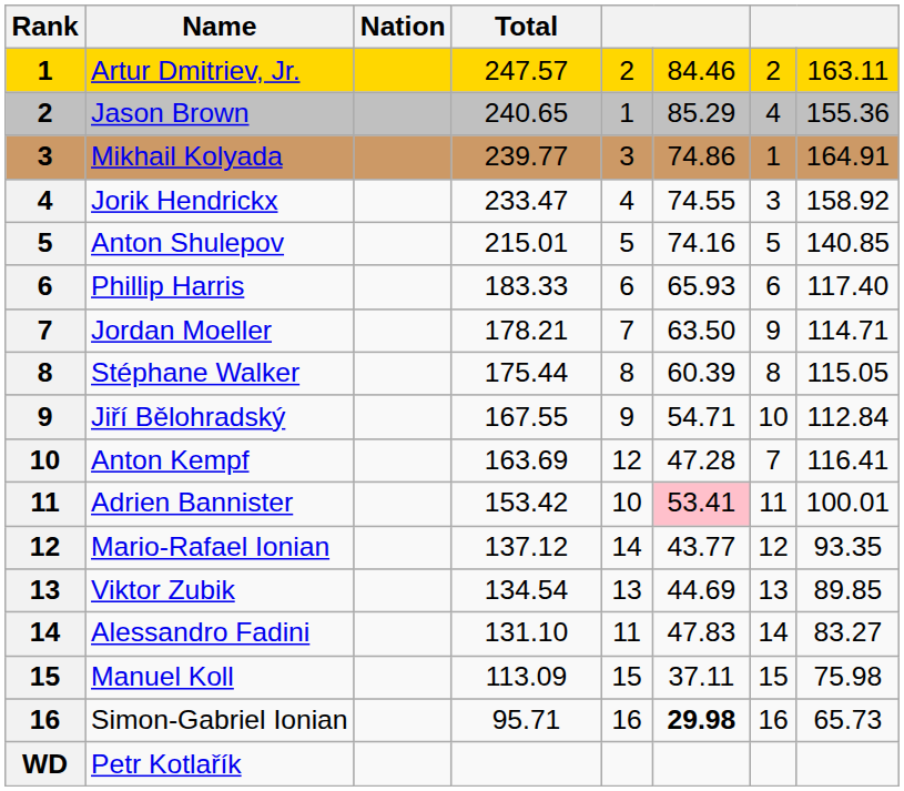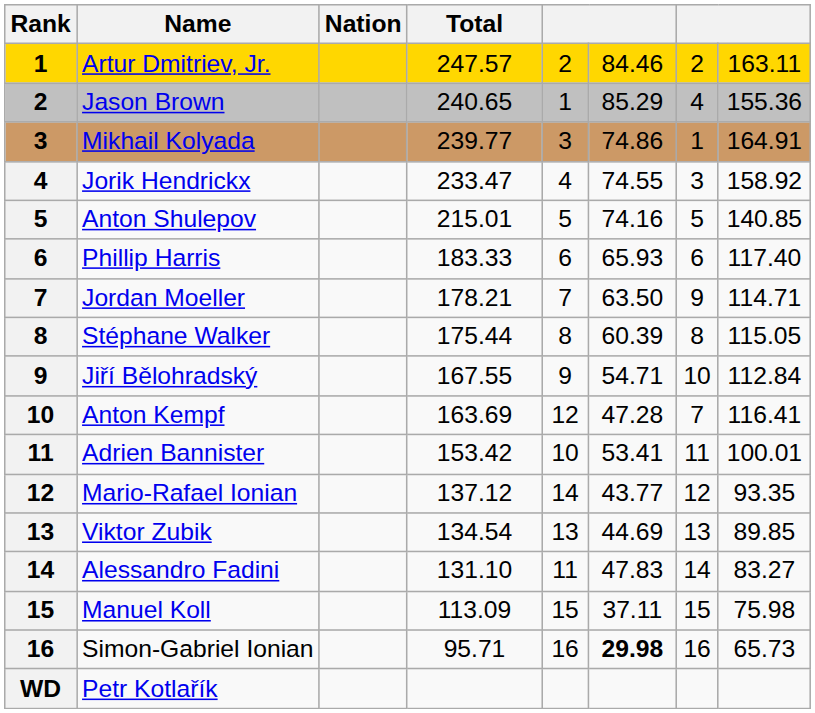Adrien Bannister | column 6: pink background -> no background
